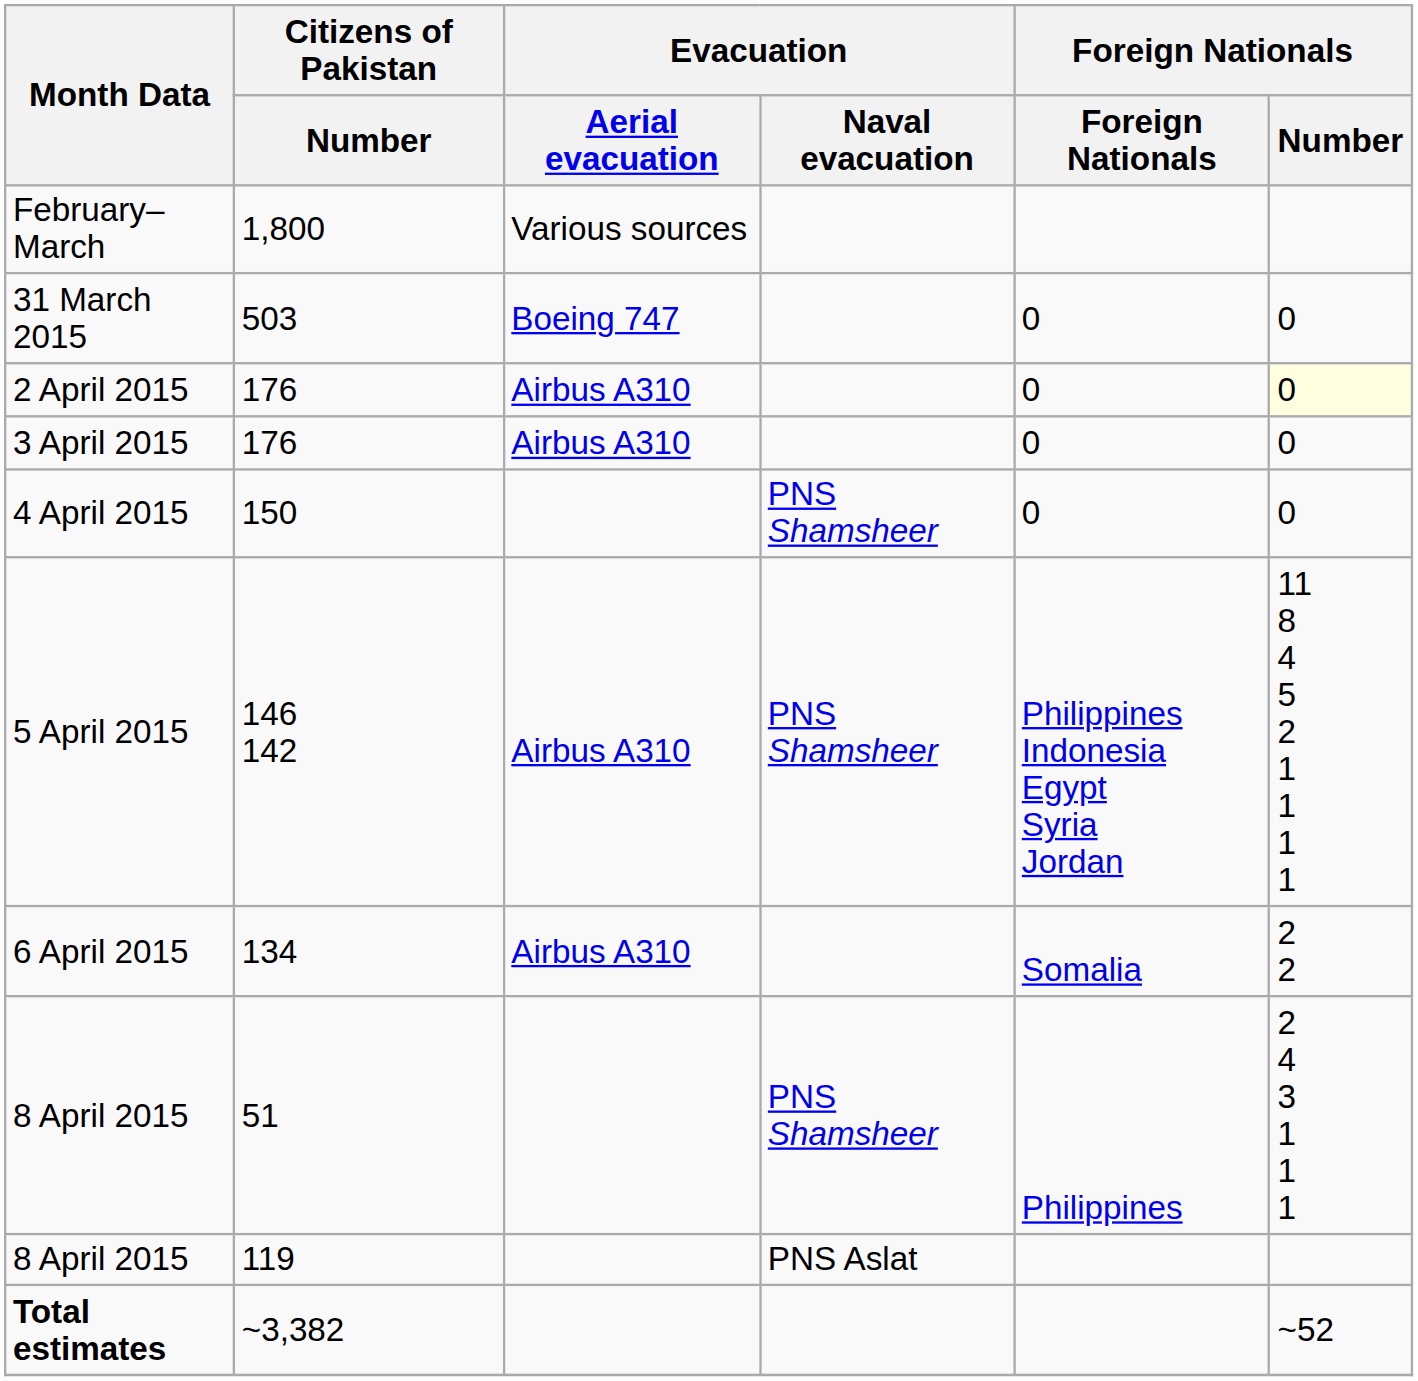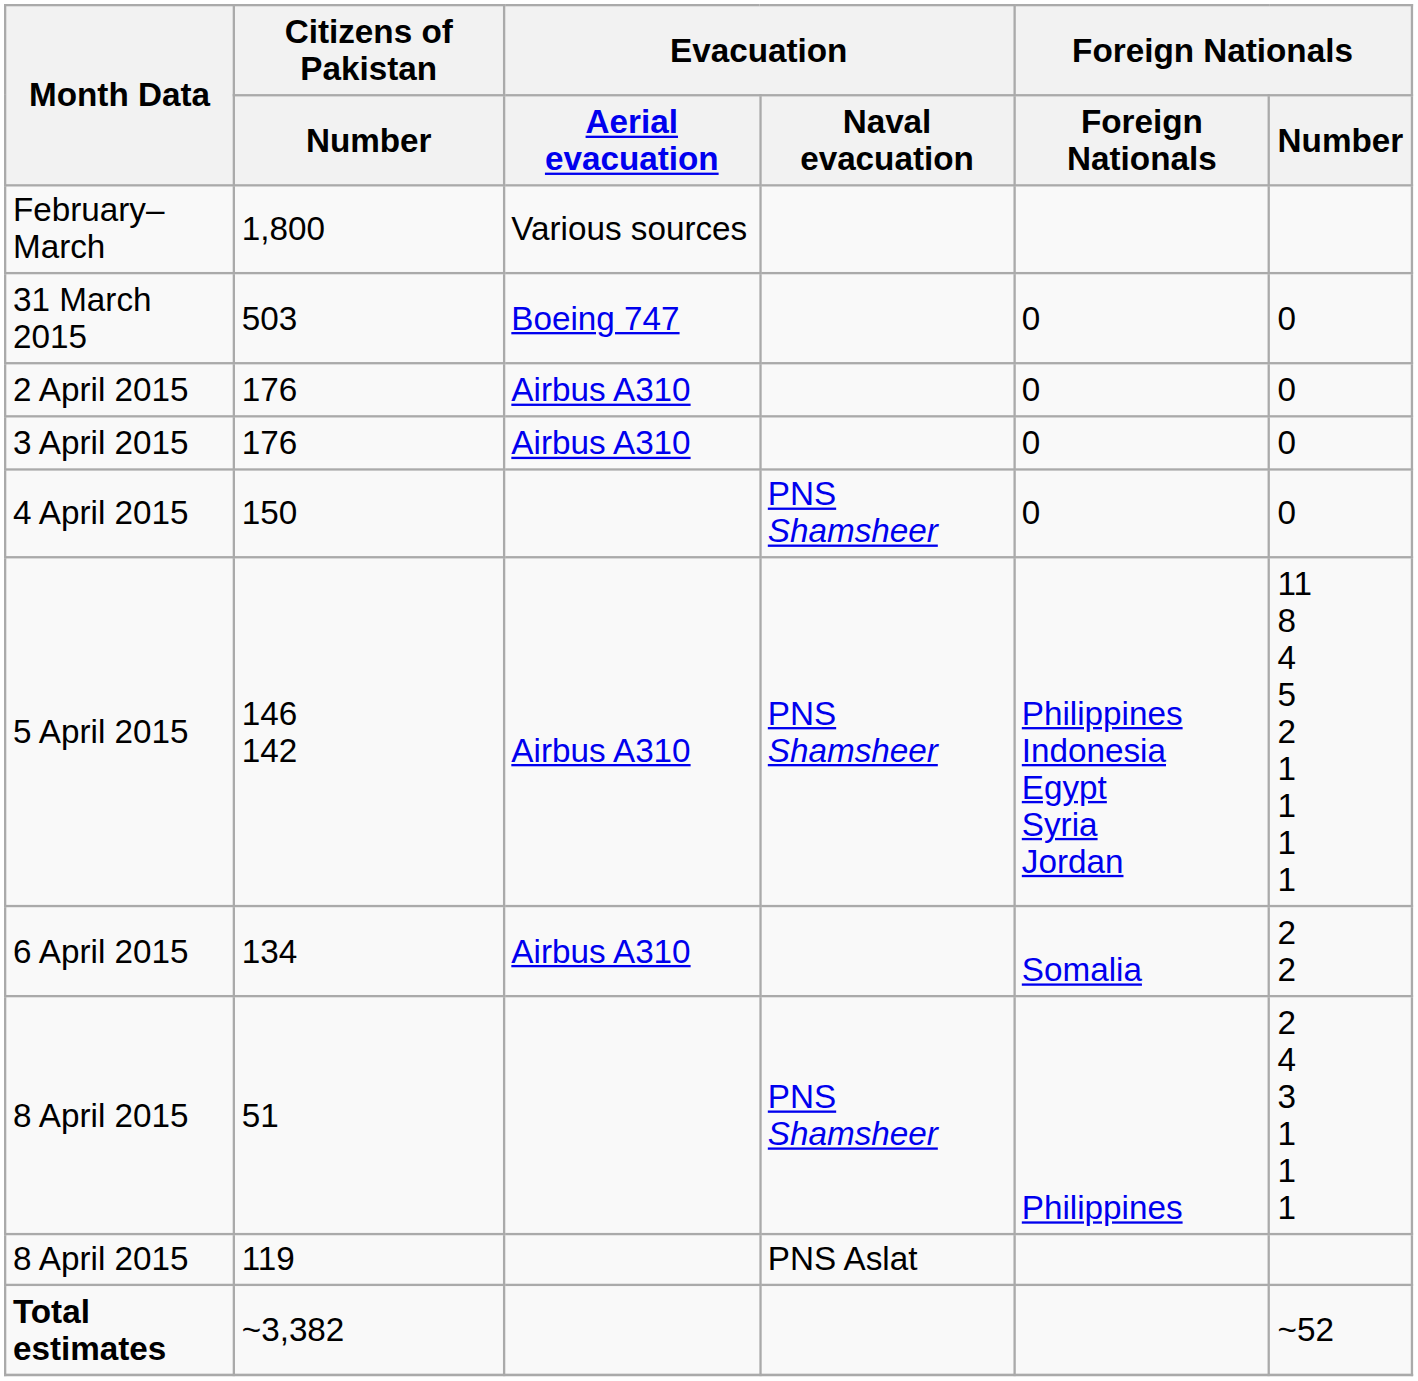2 April 2015 | Foreign Nationals / Number: lightyellow background -> no background
